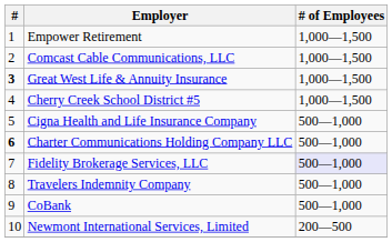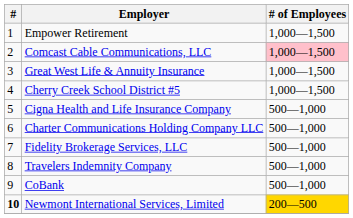Comcast Cable Communications, LLC | # of Employees: no background -> pink background
Great West Life & Annuity Insurance | #: bold -> normal
Charter Communications Holding Company LLC | #: bold -> normal
Fidelity Brokerage Services, LLC | # of Employees: lavender background -> no background
Newmont International Services, Limited | #: normal -> bold
Newmont International Services, Limited | # of Employees: no background -> gold background
